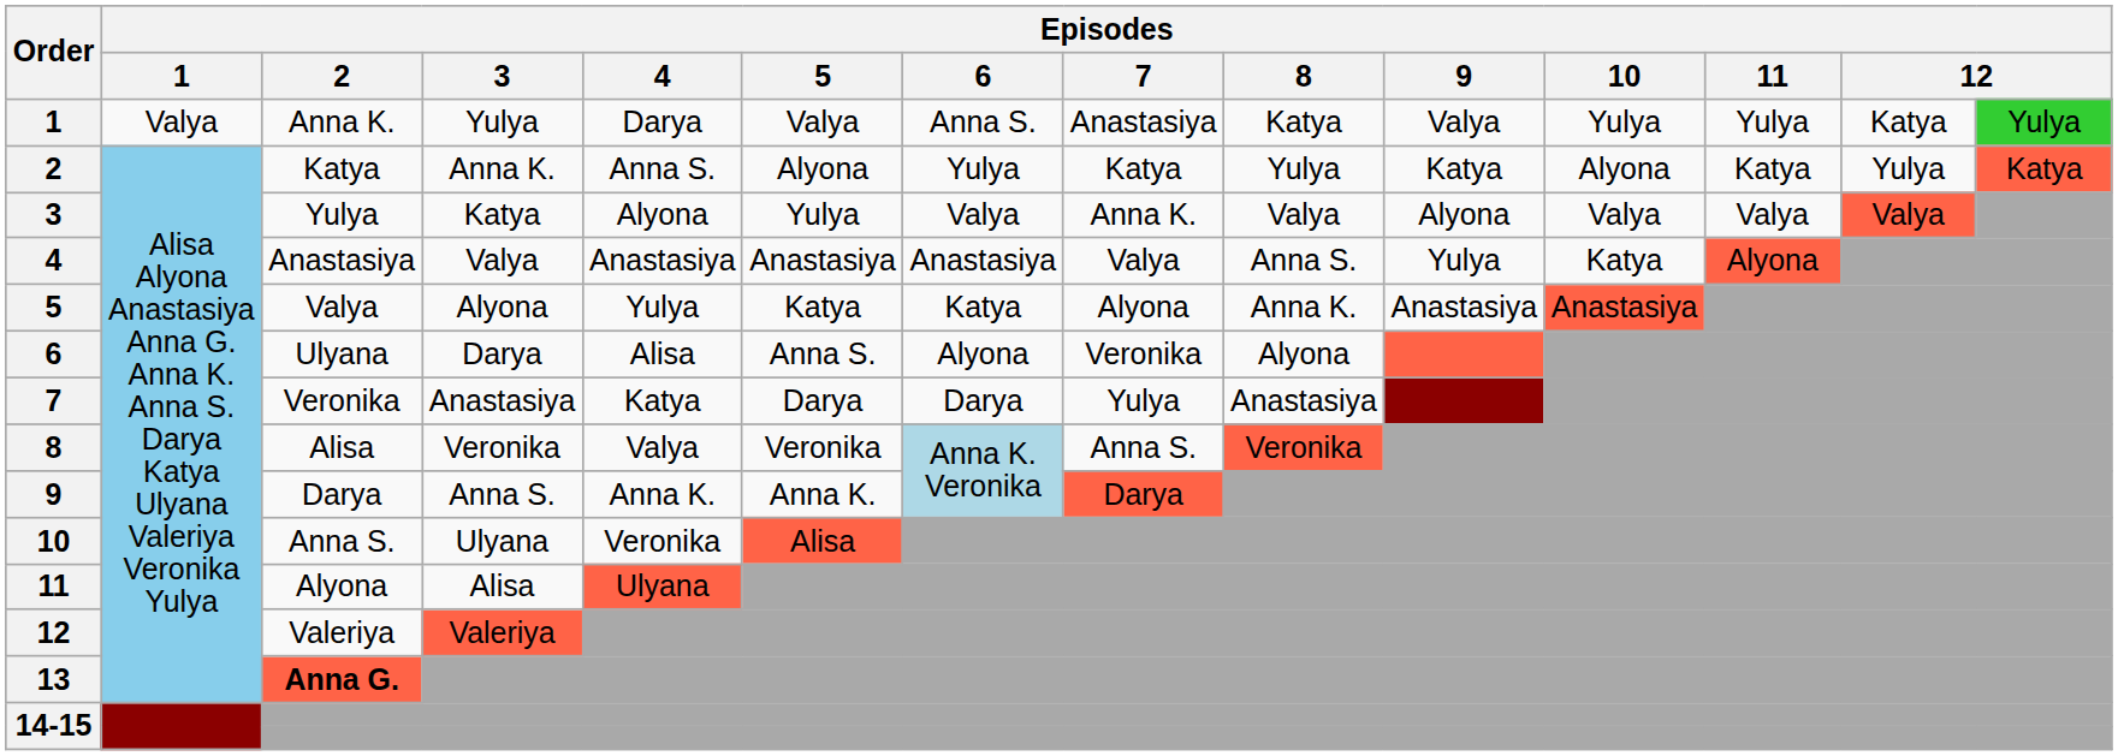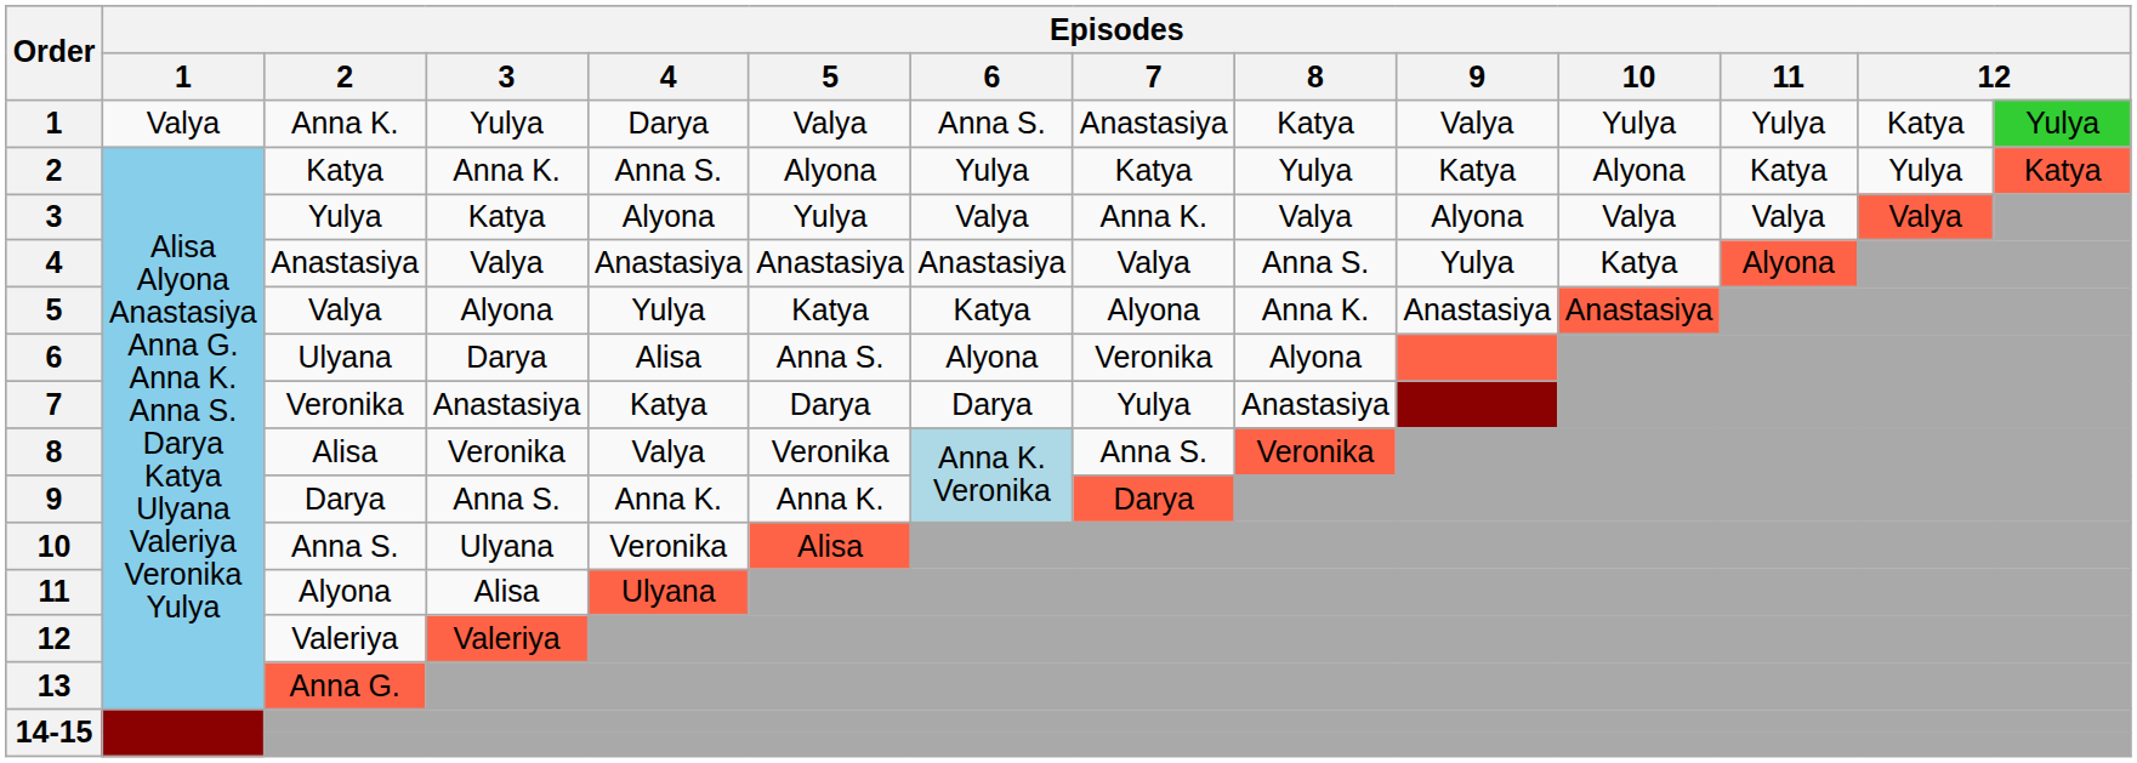13 | Episodes / 2: bold -> normal
